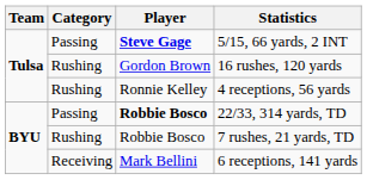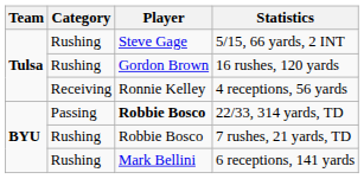5/15, 66 yards, 2 INT | Category: Passing -> Rushing
5/15, 66 yards, 2 INT | Player: bold -> normal
4 receptions, 56 yards | Category: Rushing -> Receiving
6 receptions, 141 yards | Category: Receiving -> Rushing
